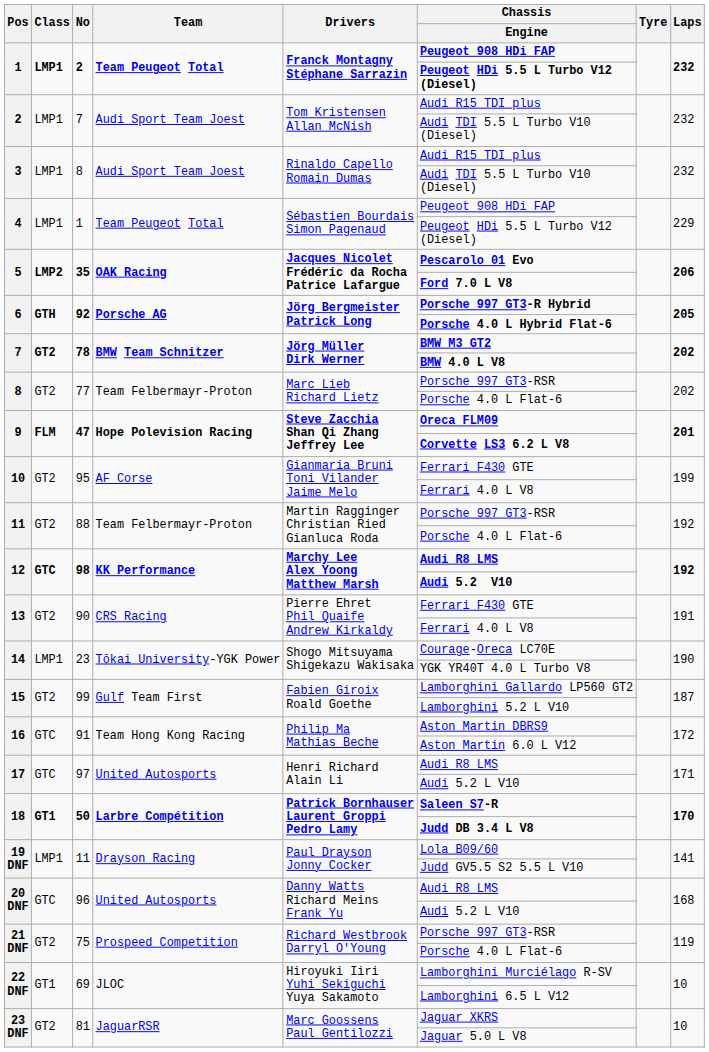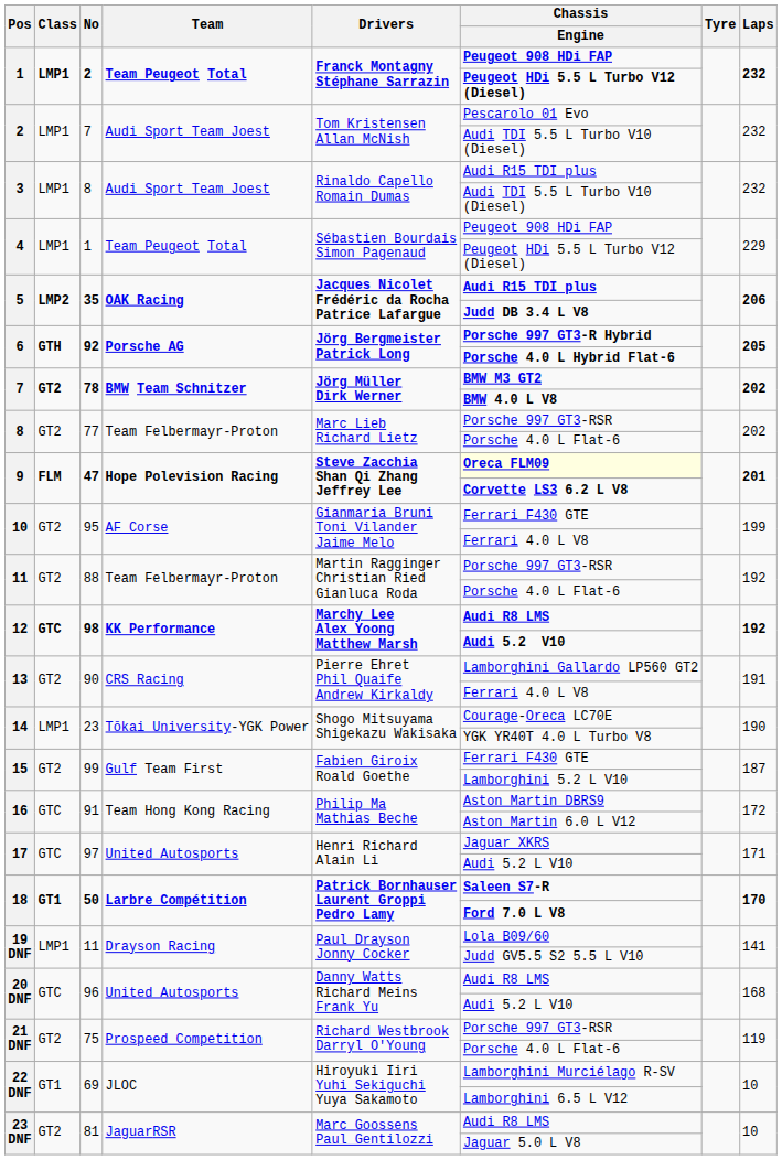row 5 | Chassis / Engine: Audi R15 TDI plus -> Pescarolo 01 Evo
row 11 | Chassis / Engine: Pescarolo 01 Evo -> Audi R15 TDI plus
row 12 | Chassis / Engine: Ford 7.0 L V8 -> Judd DB 3.4 L V8
row 19 | Chassis / Engine: no background -> lightyellow background
row 27 | Chassis / Engine: Ferrari F430 GTE -> Lamborghini Gallardo LP560 GT2
row 31 | Chassis / Engine: Lamborghini Gallardo LP560 GT2 -> Ferrari F430 GTE
row 35 | Chassis / Engine: Audi R8 LMS -> Jaguar XKRS
row 38 | Chassis / Engine: Judd DB 3.4 L V8 -> Ford 7.0 L V8
row 47 | Chassis / Engine: Jaguar XKRS -> Audi R8 LMS
